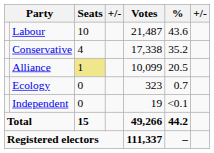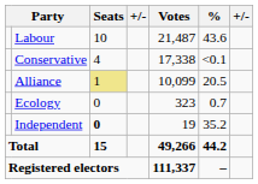Conservative | %: 35.2 -> <0.1
Independent | Seats: normal -> bold
Independent | %: <0.1 -> 35.2
